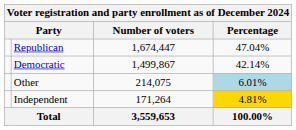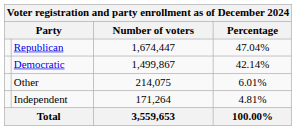Other | Percentage: lightblue background -> no background
Independent | Percentage: gold background -> no background
